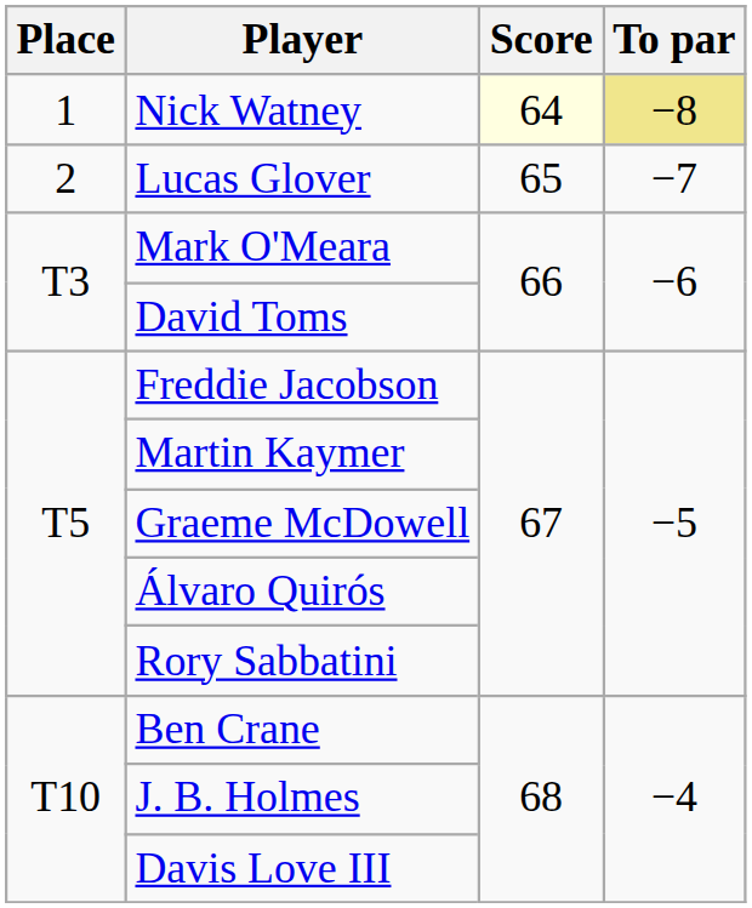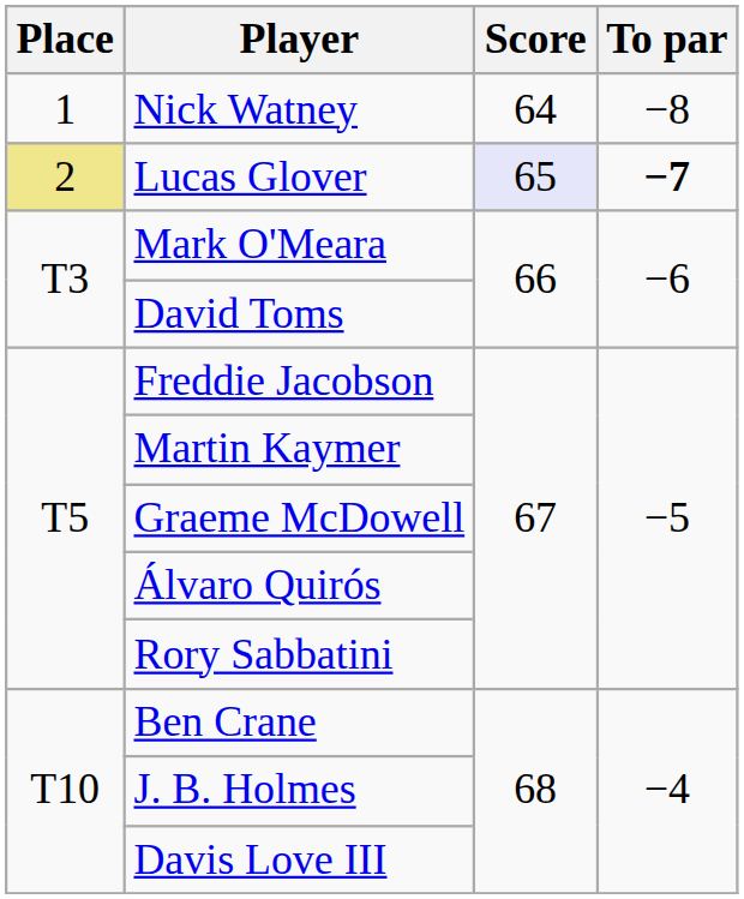Nick Watney | Score: lightyellow background -> no background
Nick Watney | To par: khaki background -> no background
Lucas Glover | Place: no background -> khaki background
Lucas Glover | Score: no background -> lavender background
Lucas Glover | To par: normal -> bold
